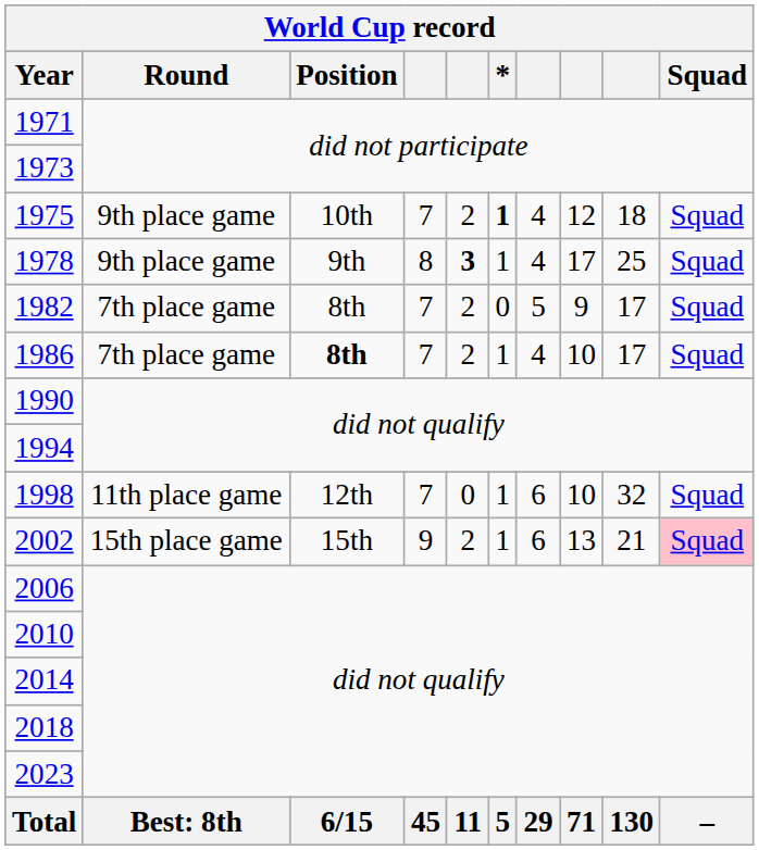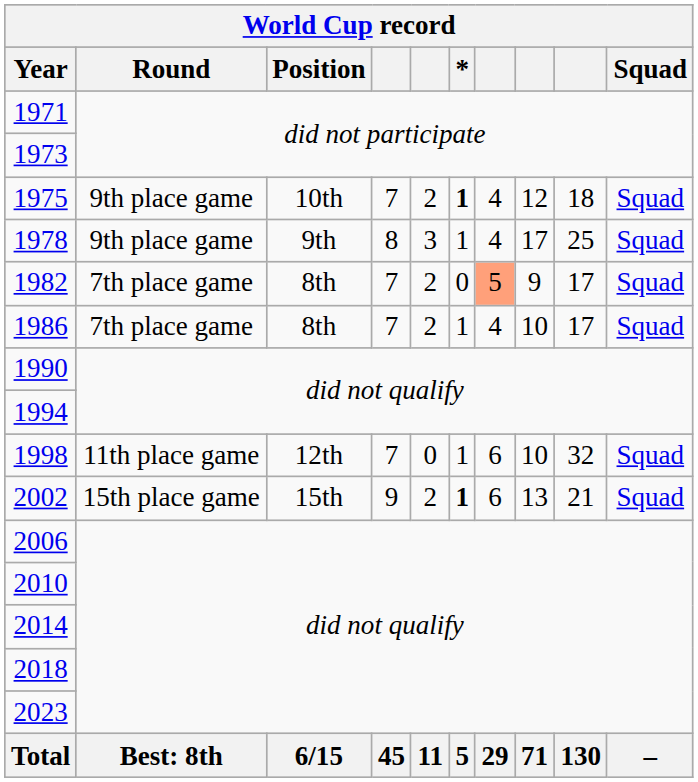1978 | column 5: bold -> normal
1982 | column 7: no background -> lightsalmon background
1986 | Position: bold -> normal
2002 | *: normal -> bold
2002 | Squad: pink background -> no background
